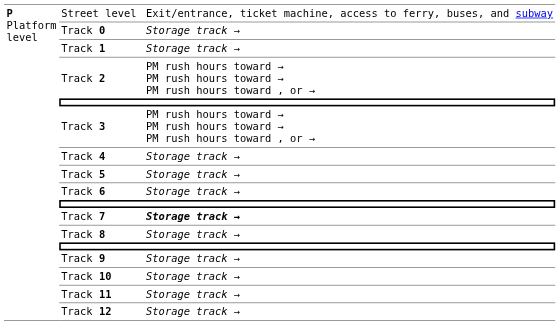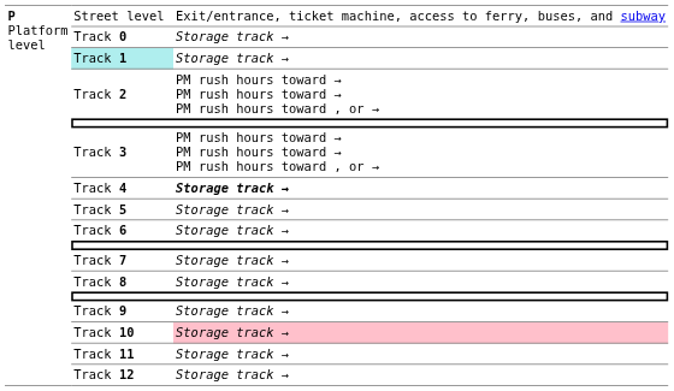Track 1 | column 2: no background -> paleturquoise background
Track 4 | column 3: normal -> bold
Track 7 | column 3: bold -> normal
Track 10 | column 3: no background -> pink background
